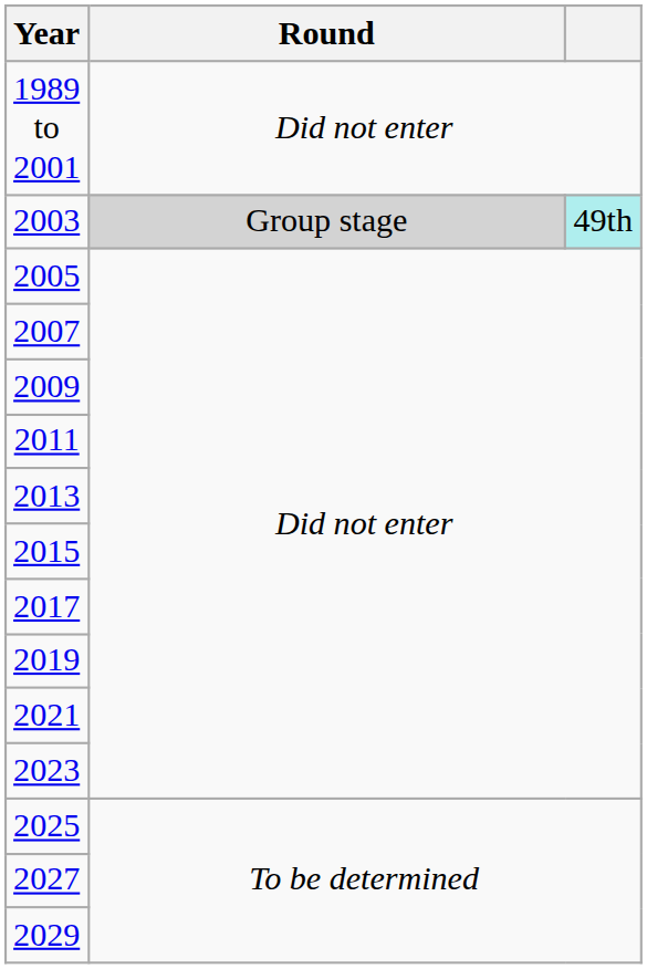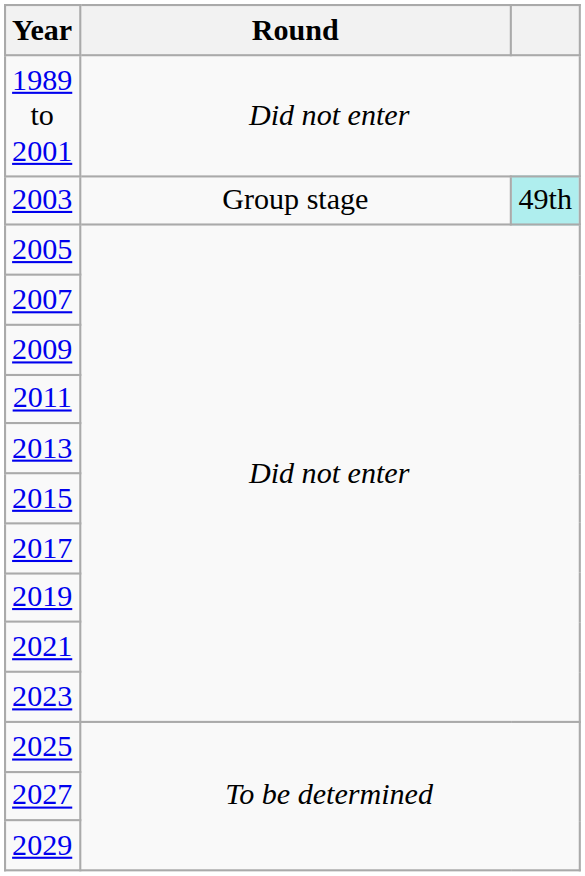2003 | Round: lightgrey background -> no background
